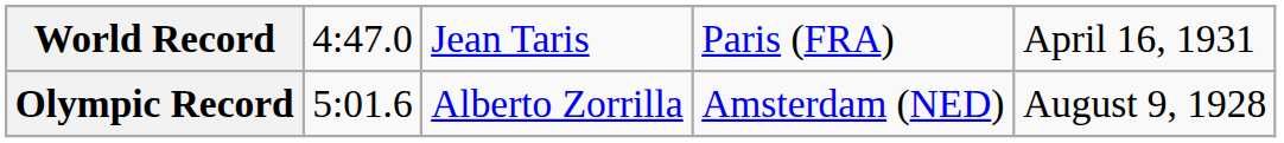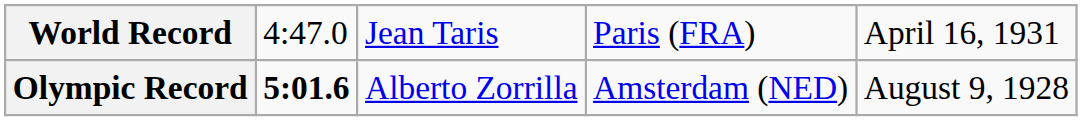Olympic Record | column 2: normal -> bold
